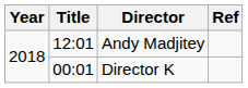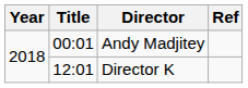Andy Madjitey | Title: 12:01 -> 00:01
Director K | Title: 00:01 -> 12:01
